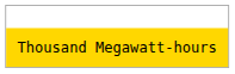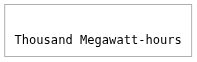row 1 | column 1: gold background -> no background
